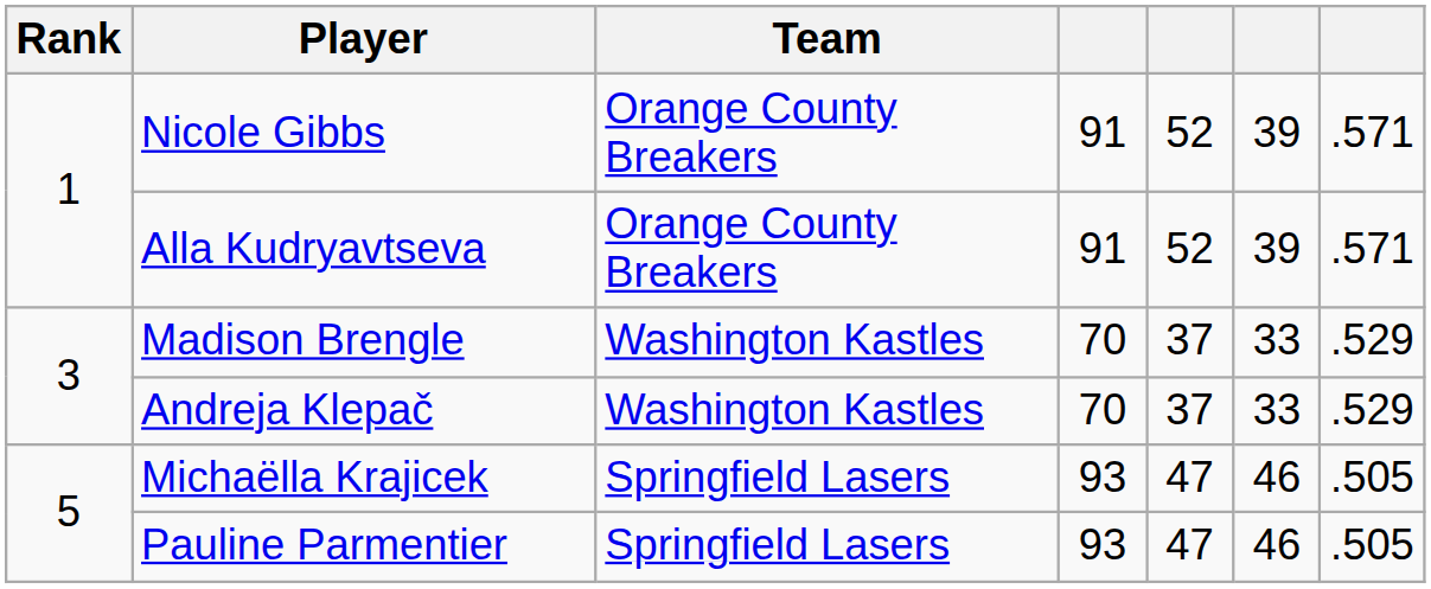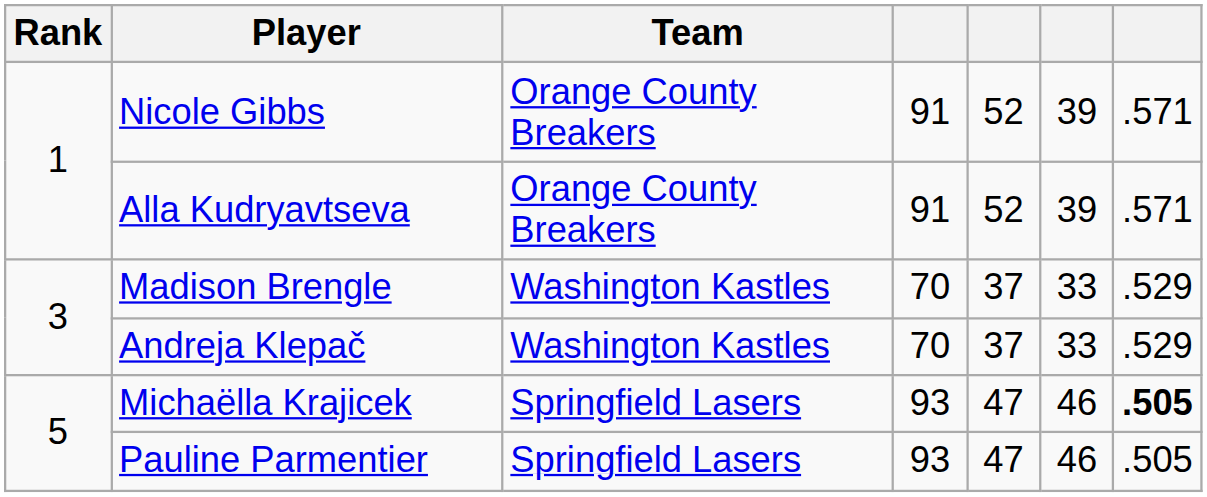Michaëlla Krajicek | column 7: normal -> bold
